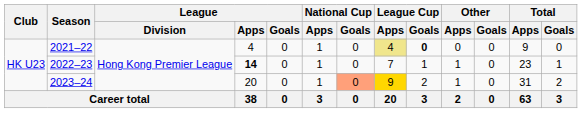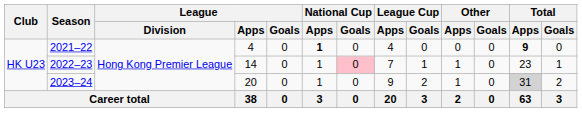2021–22 | National Cup / Apps: normal -> bold
2021–22 | League Cup / Apps: khaki background -> no background
2021–22 | League Cup / Goals: bold -> normal
2021–22 | Total / Apps: normal -> bold
2022–23 | League / Apps: bold -> normal
2022–23 | National Cup / Goals: no background -> pink background
2023–24 | National Cup / Goals: lightsalmon background -> no background
2023–24 | League Cup / Apps: gold background -> no background
2023–24 | Total / Apps: no background -> lightgrey background
